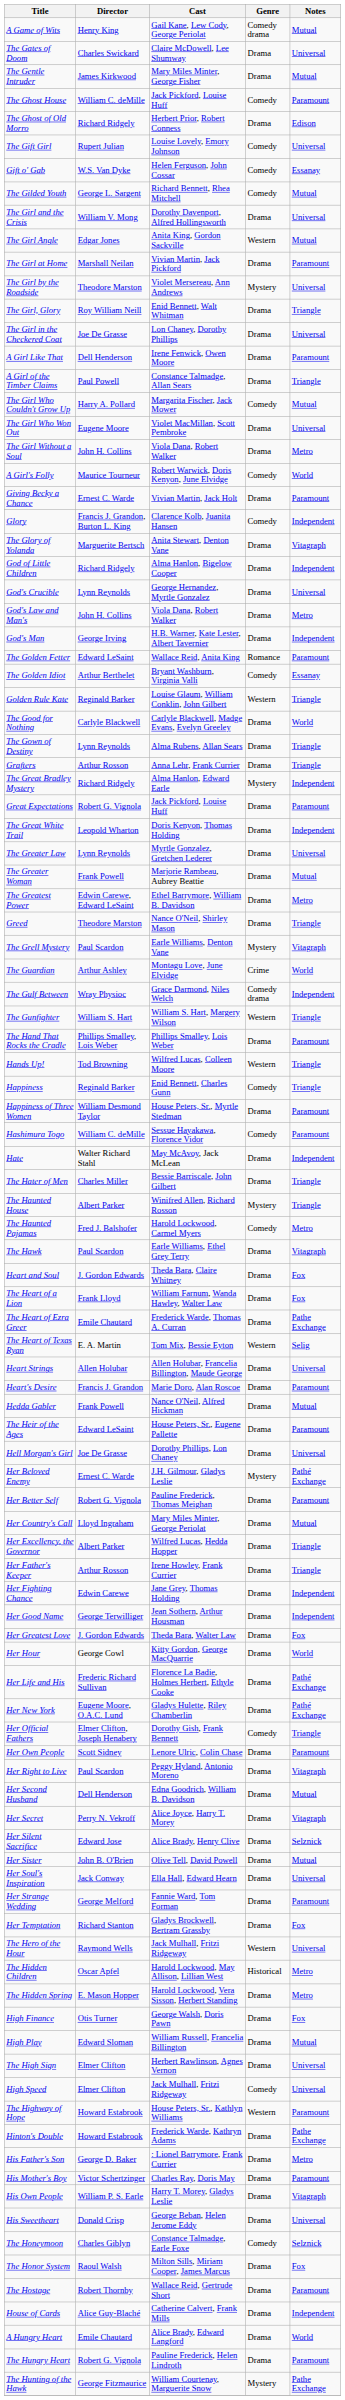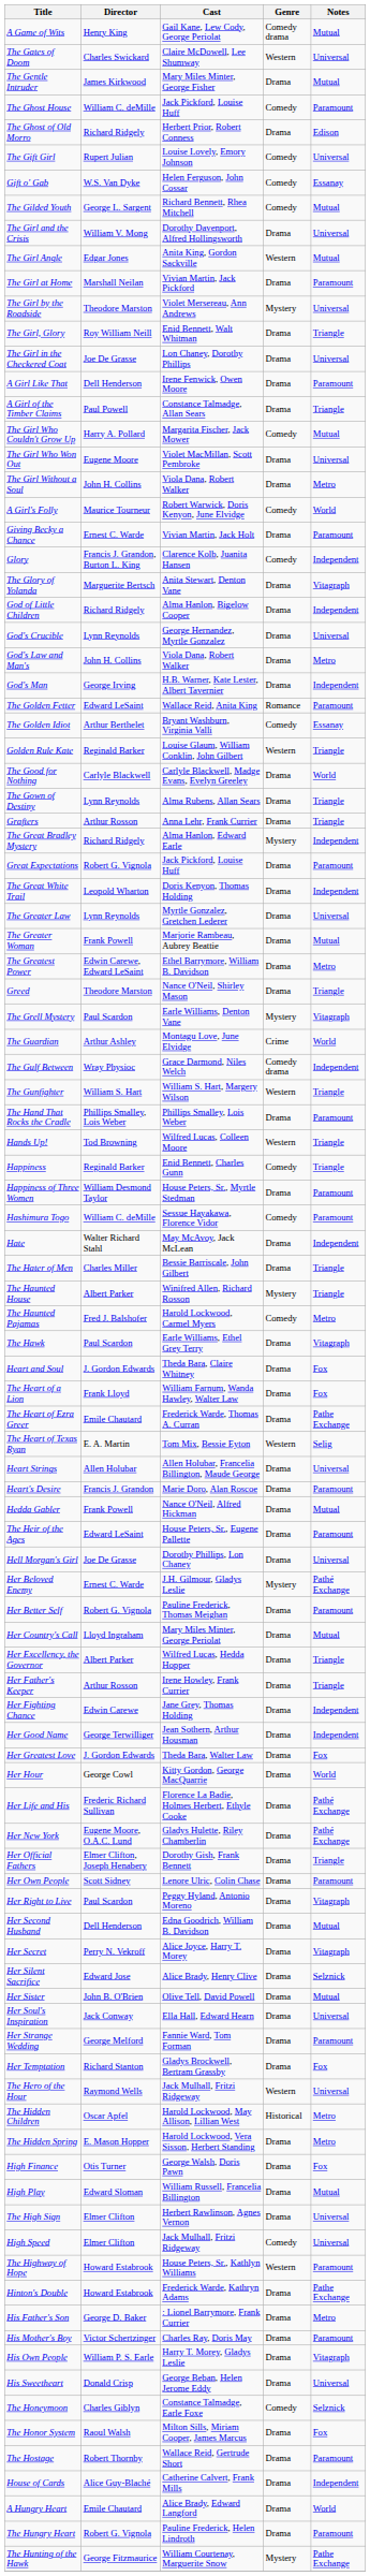The Gates of Doom | Genre: Drama -> Western
Her Official Fathers | Genre: Comedy -> Drama
